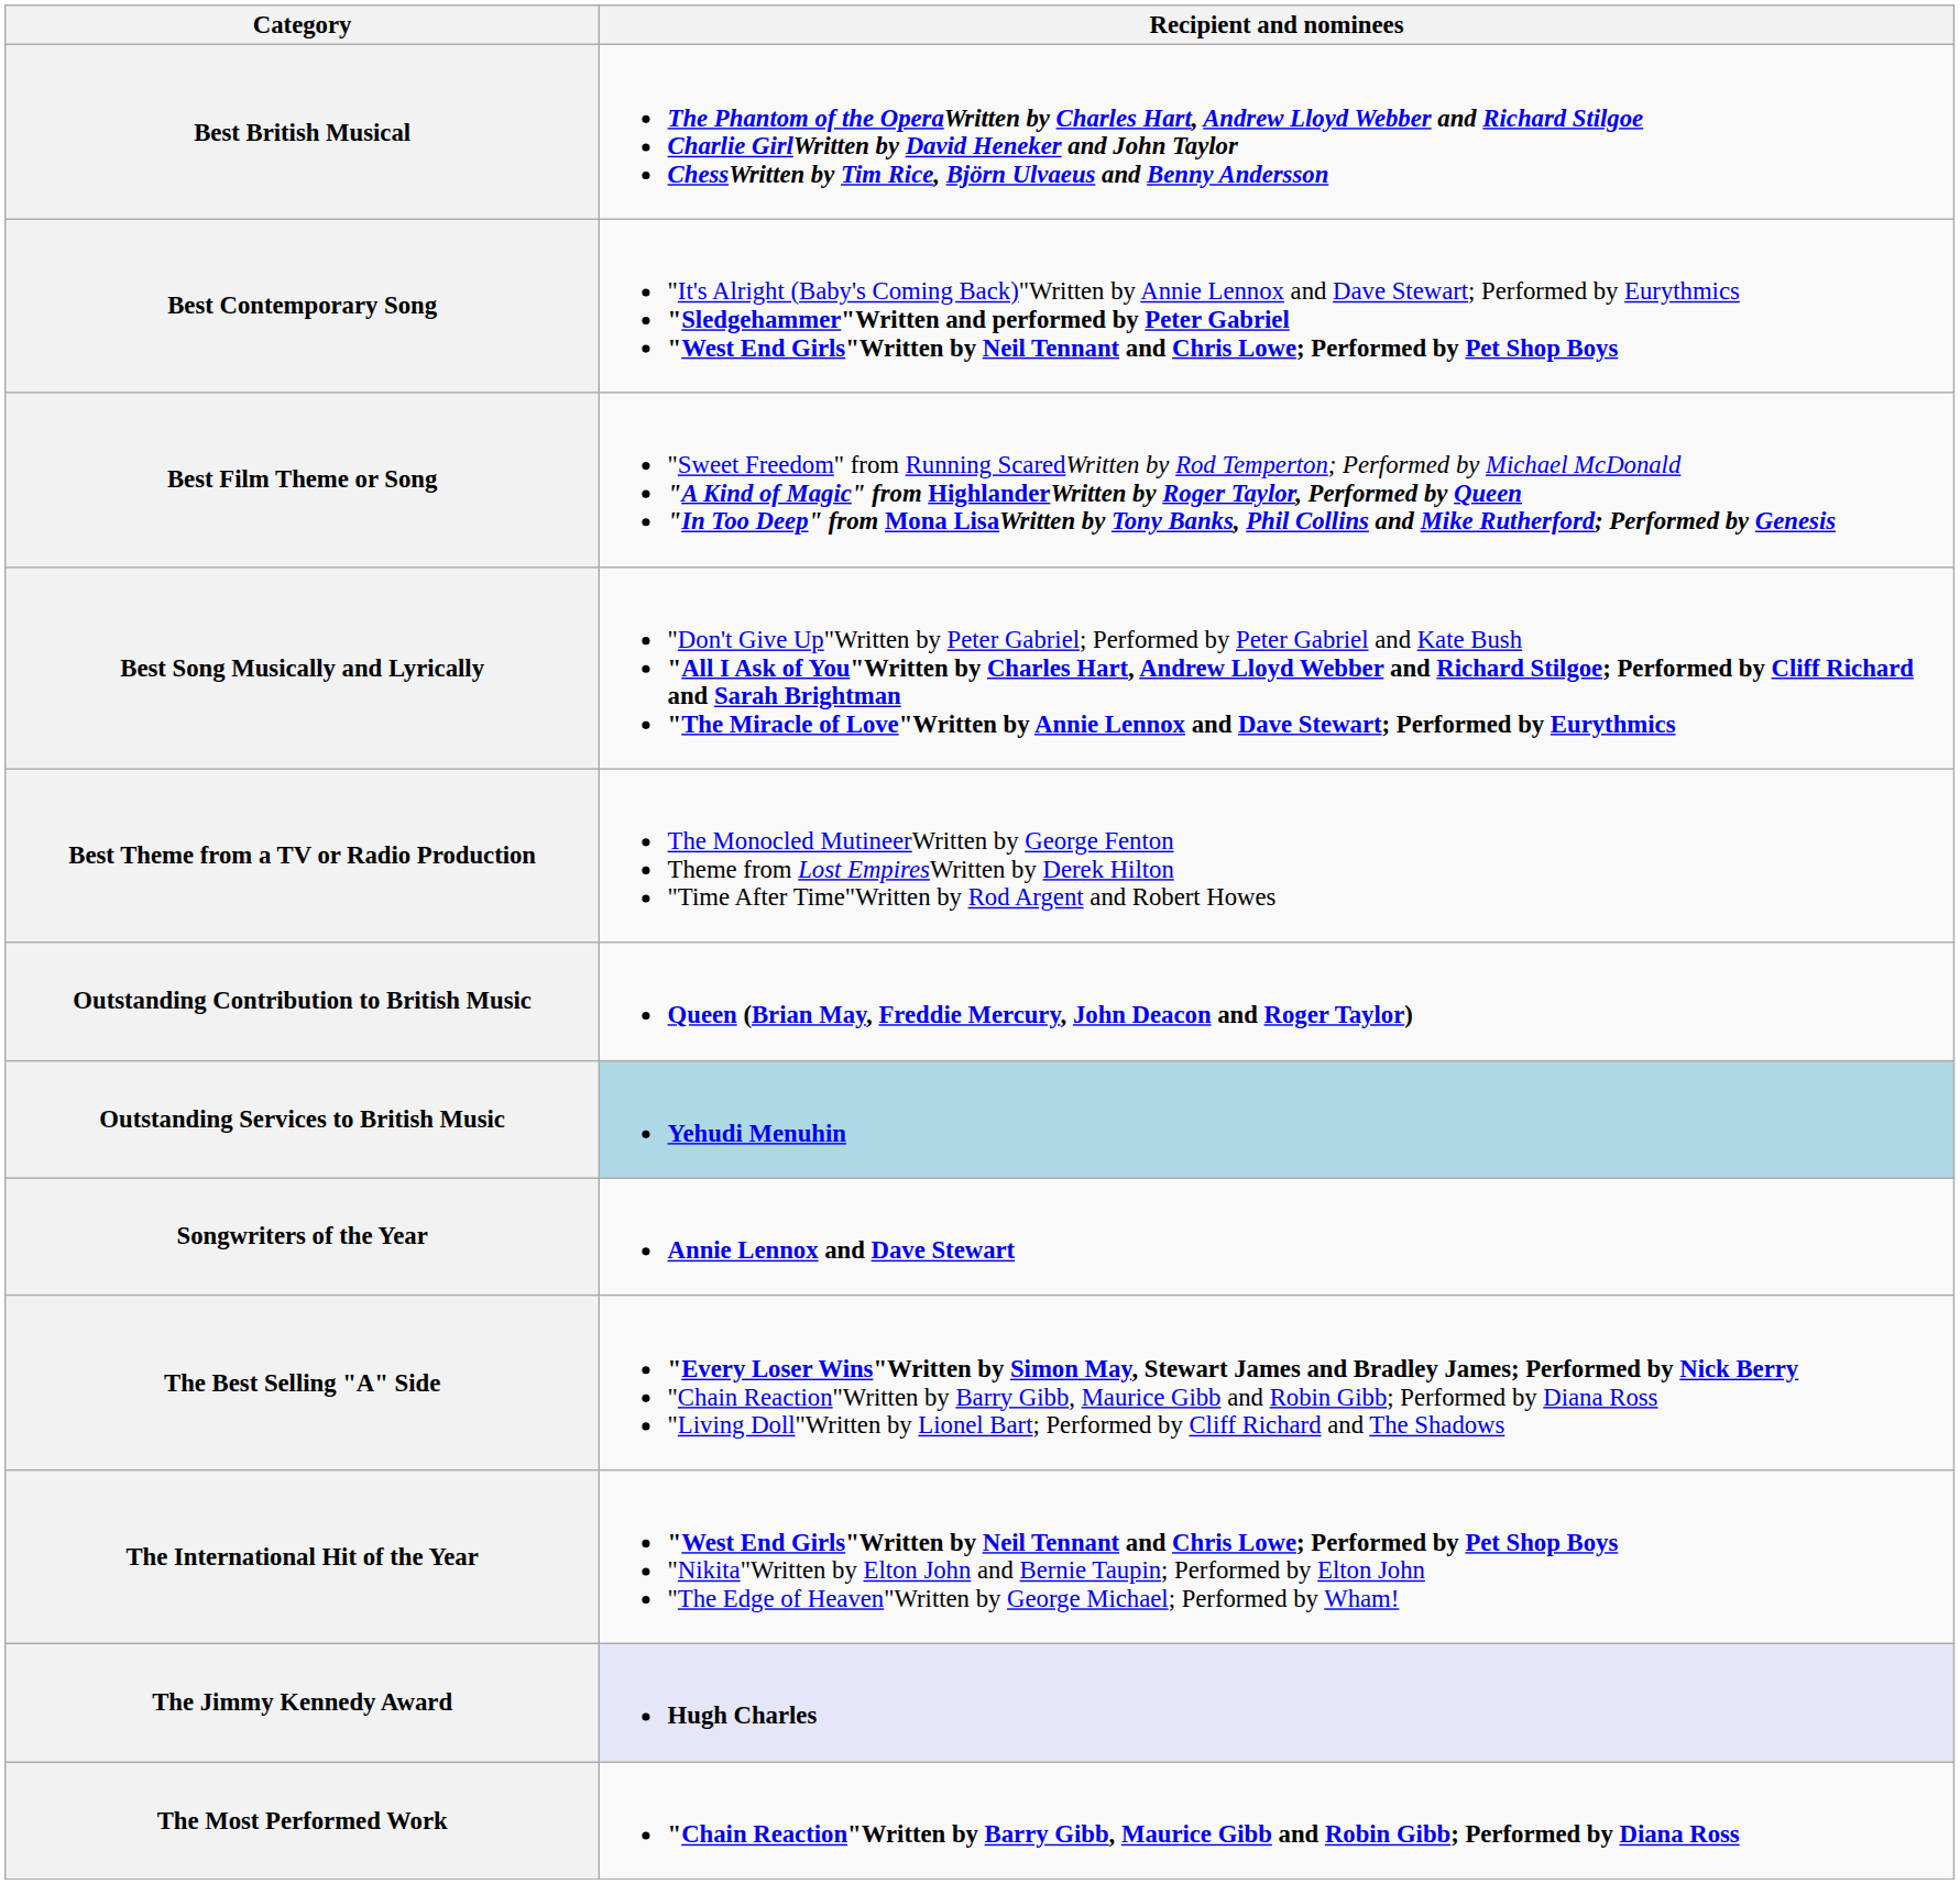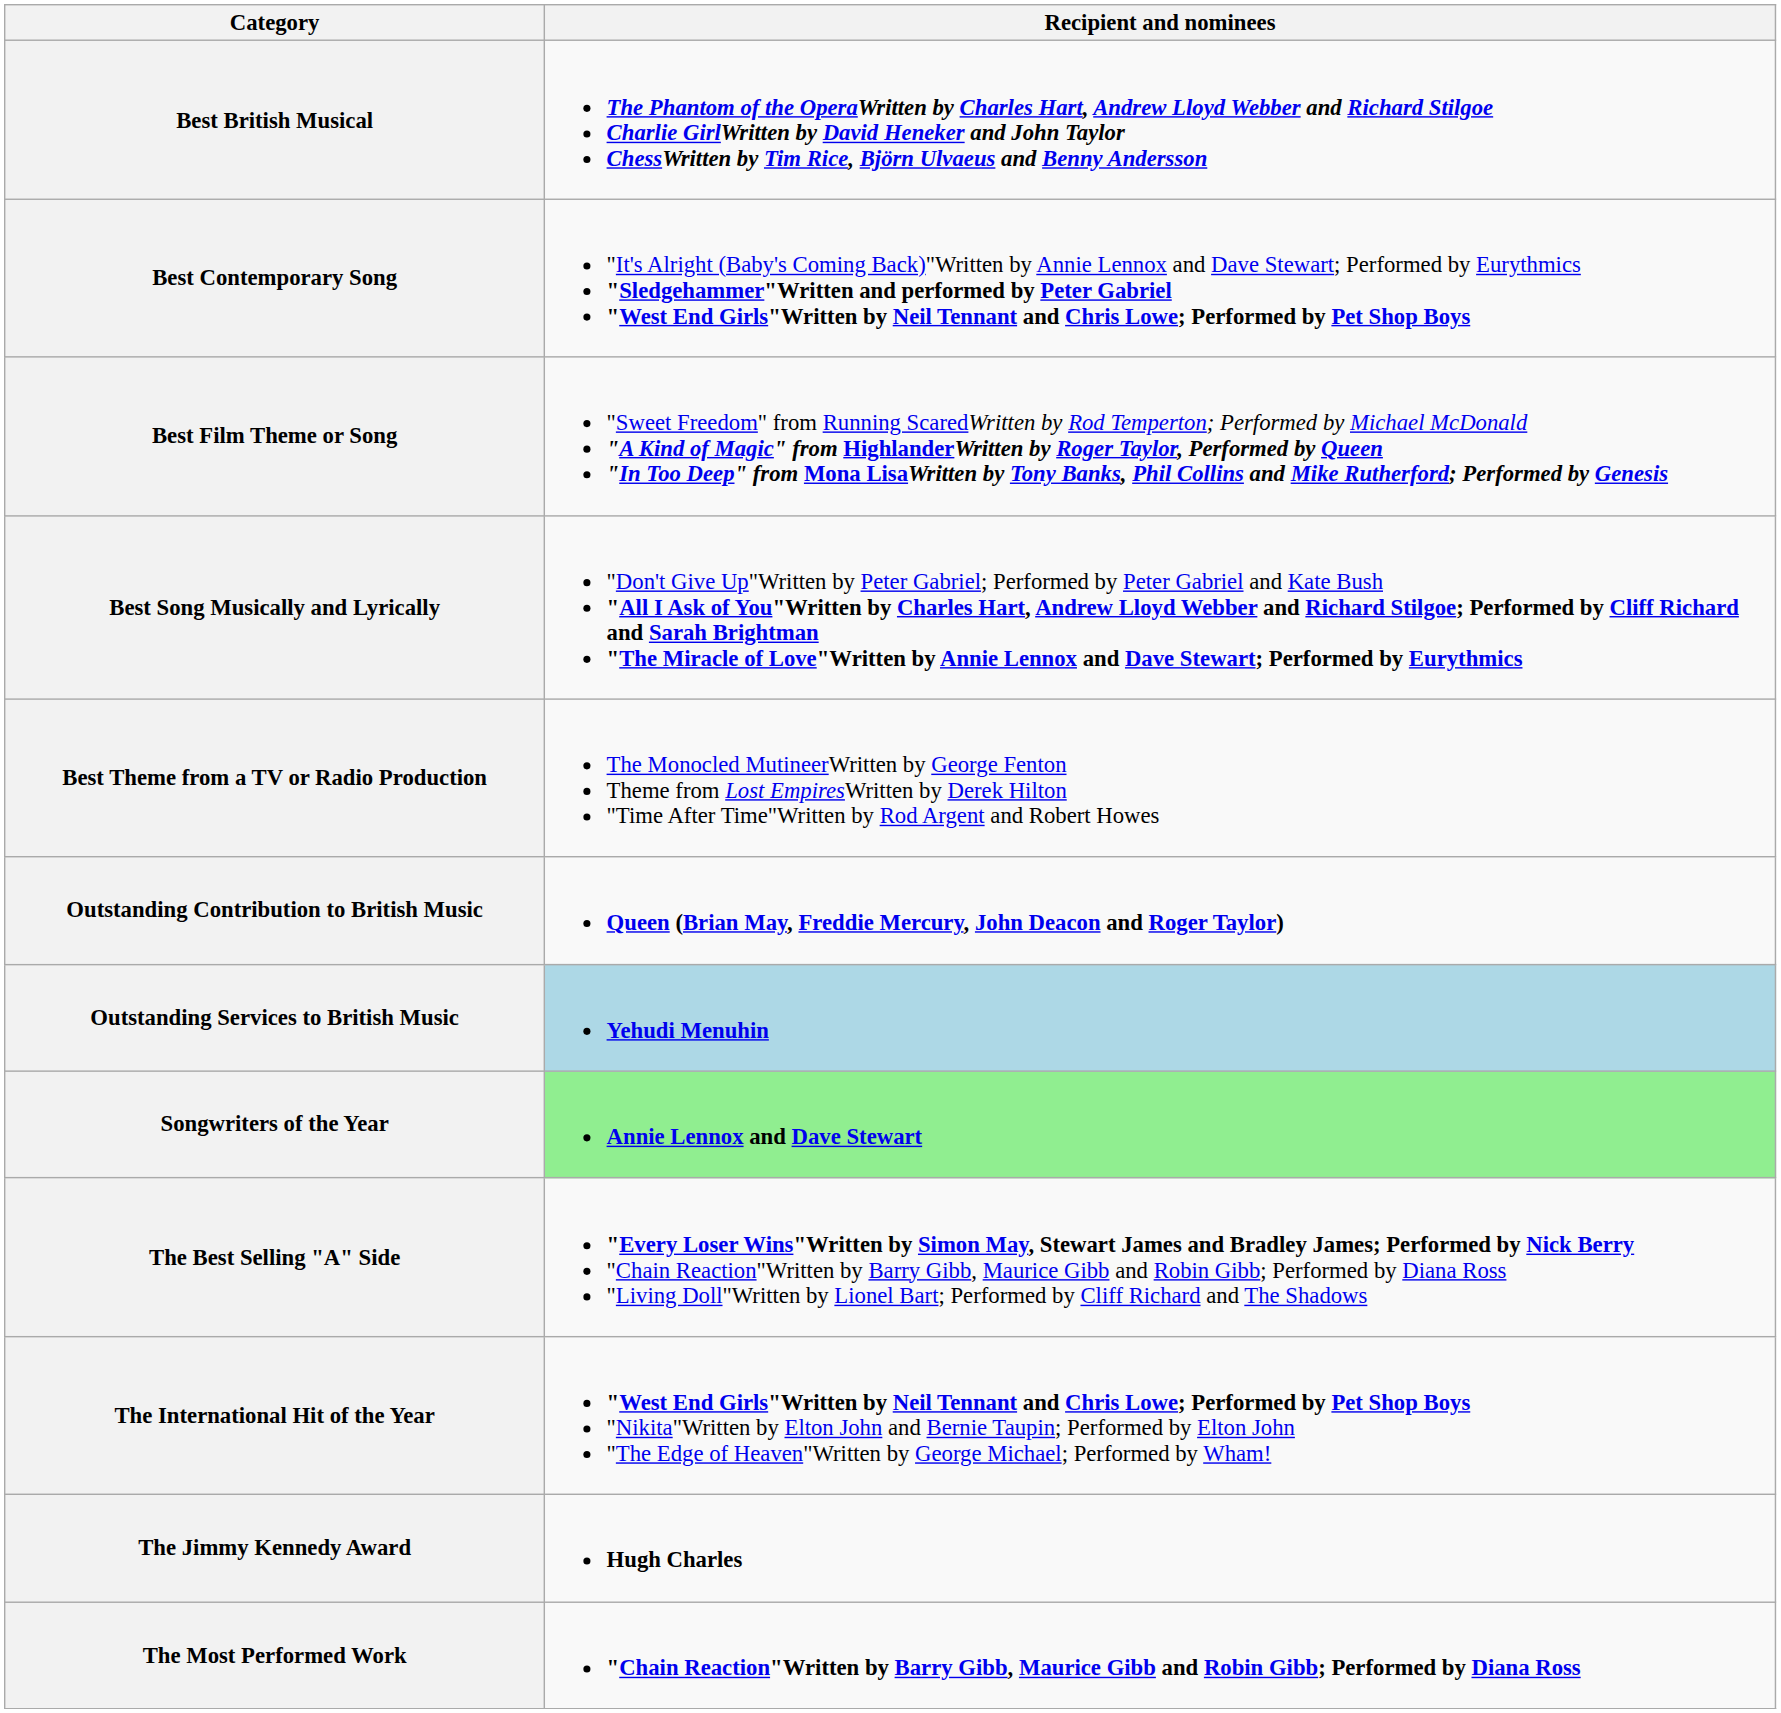Songwriters of the Year | Recipient and nominees: no background -> lightgreen background
The Jimmy Kennedy Award | Recipient and nominees: lavender background -> no background
